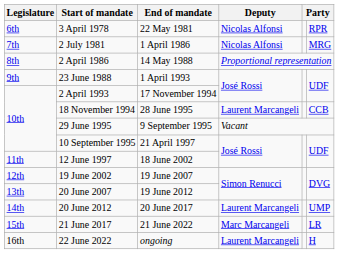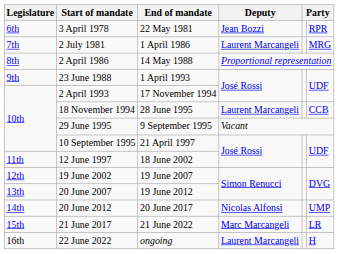3 April 1978 | Deputy: Nicolas Alfonsi -> Jean Bozzi
2 July 1981 | Deputy: Nicolas Alfonsi -> Laurent Marcangeli
20 June 2012 | Deputy: Laurent Marcangeli -> Nicolas Alfonsi
